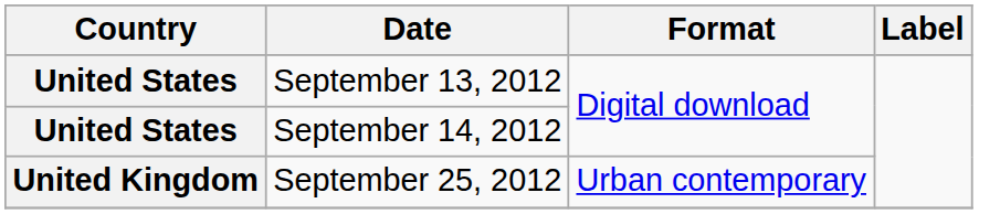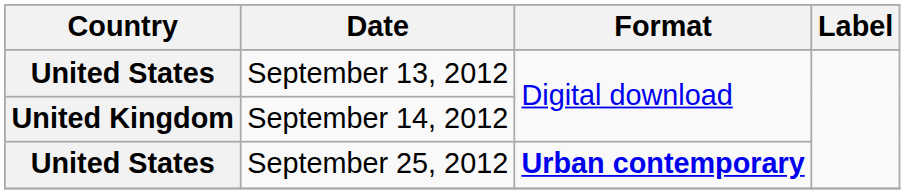September 14, 2012 | Country: United States -> United Kingdom
September 25, 2012 | Country: United Kingdom -> United States
September 25, 2012 | Format: normal -> bold
